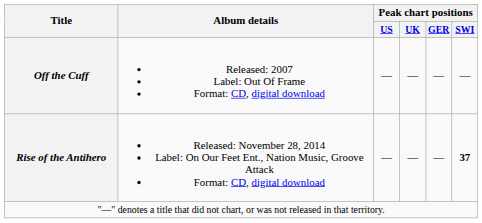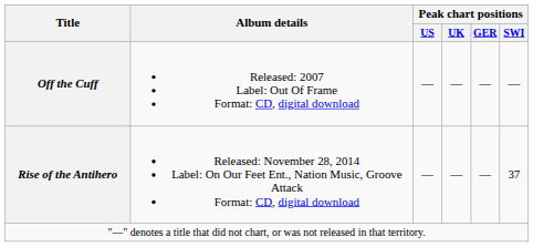Rise of the Antihero | Peak chart positions / SWI: bold -> normal
